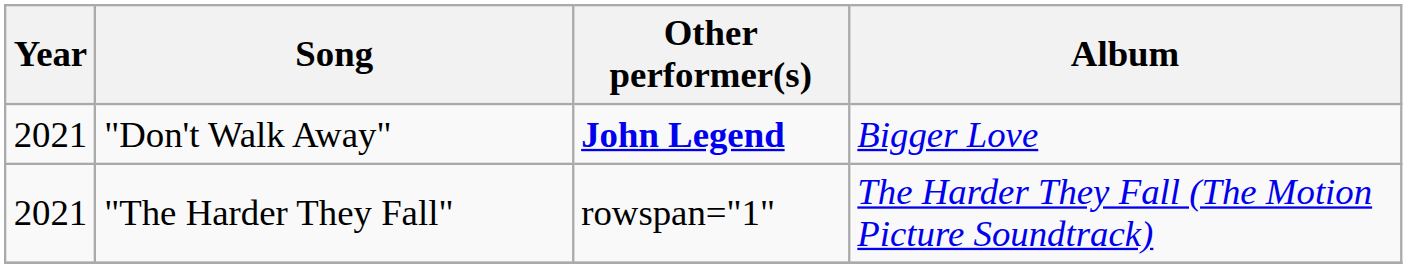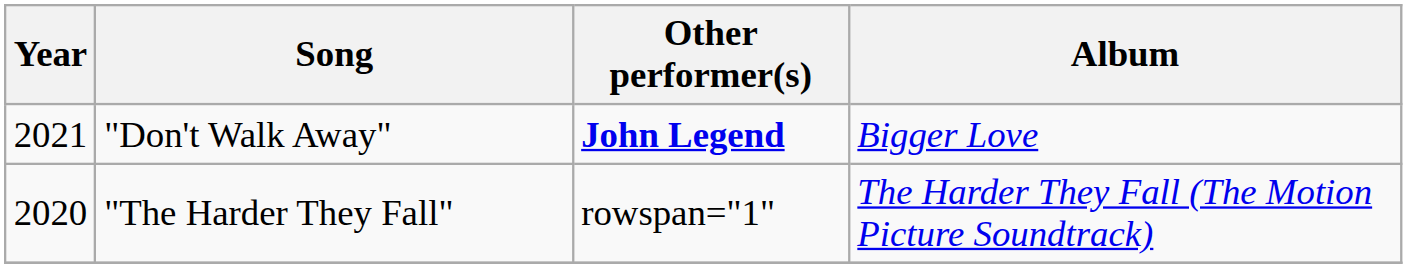"The Harder They Fall" | Year: 2021 -> 2020
